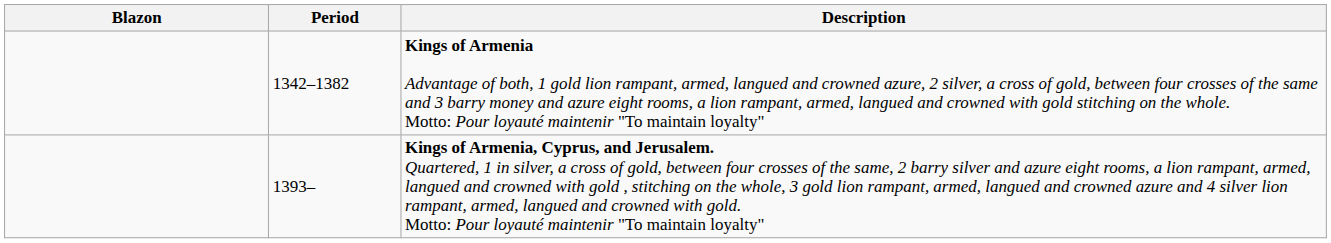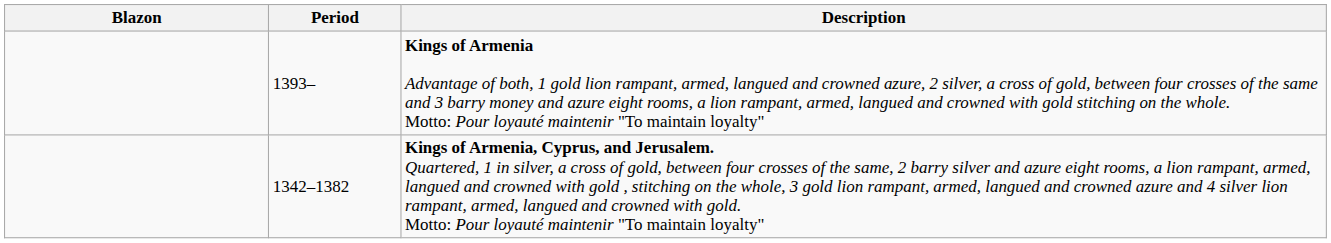row 2 | Period: 1342–1382 -> 1393–
row 3 | Period: 1393– -> 1342–1382
